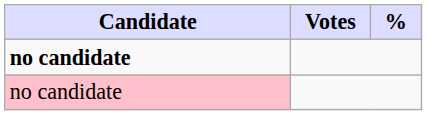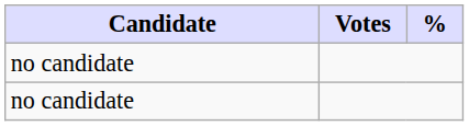row 2 | Candidate: bold -> normal
row 3 | Candidate: pink background -> no background
